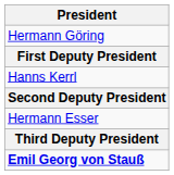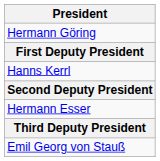row 8 | column 1: bold -> normal
